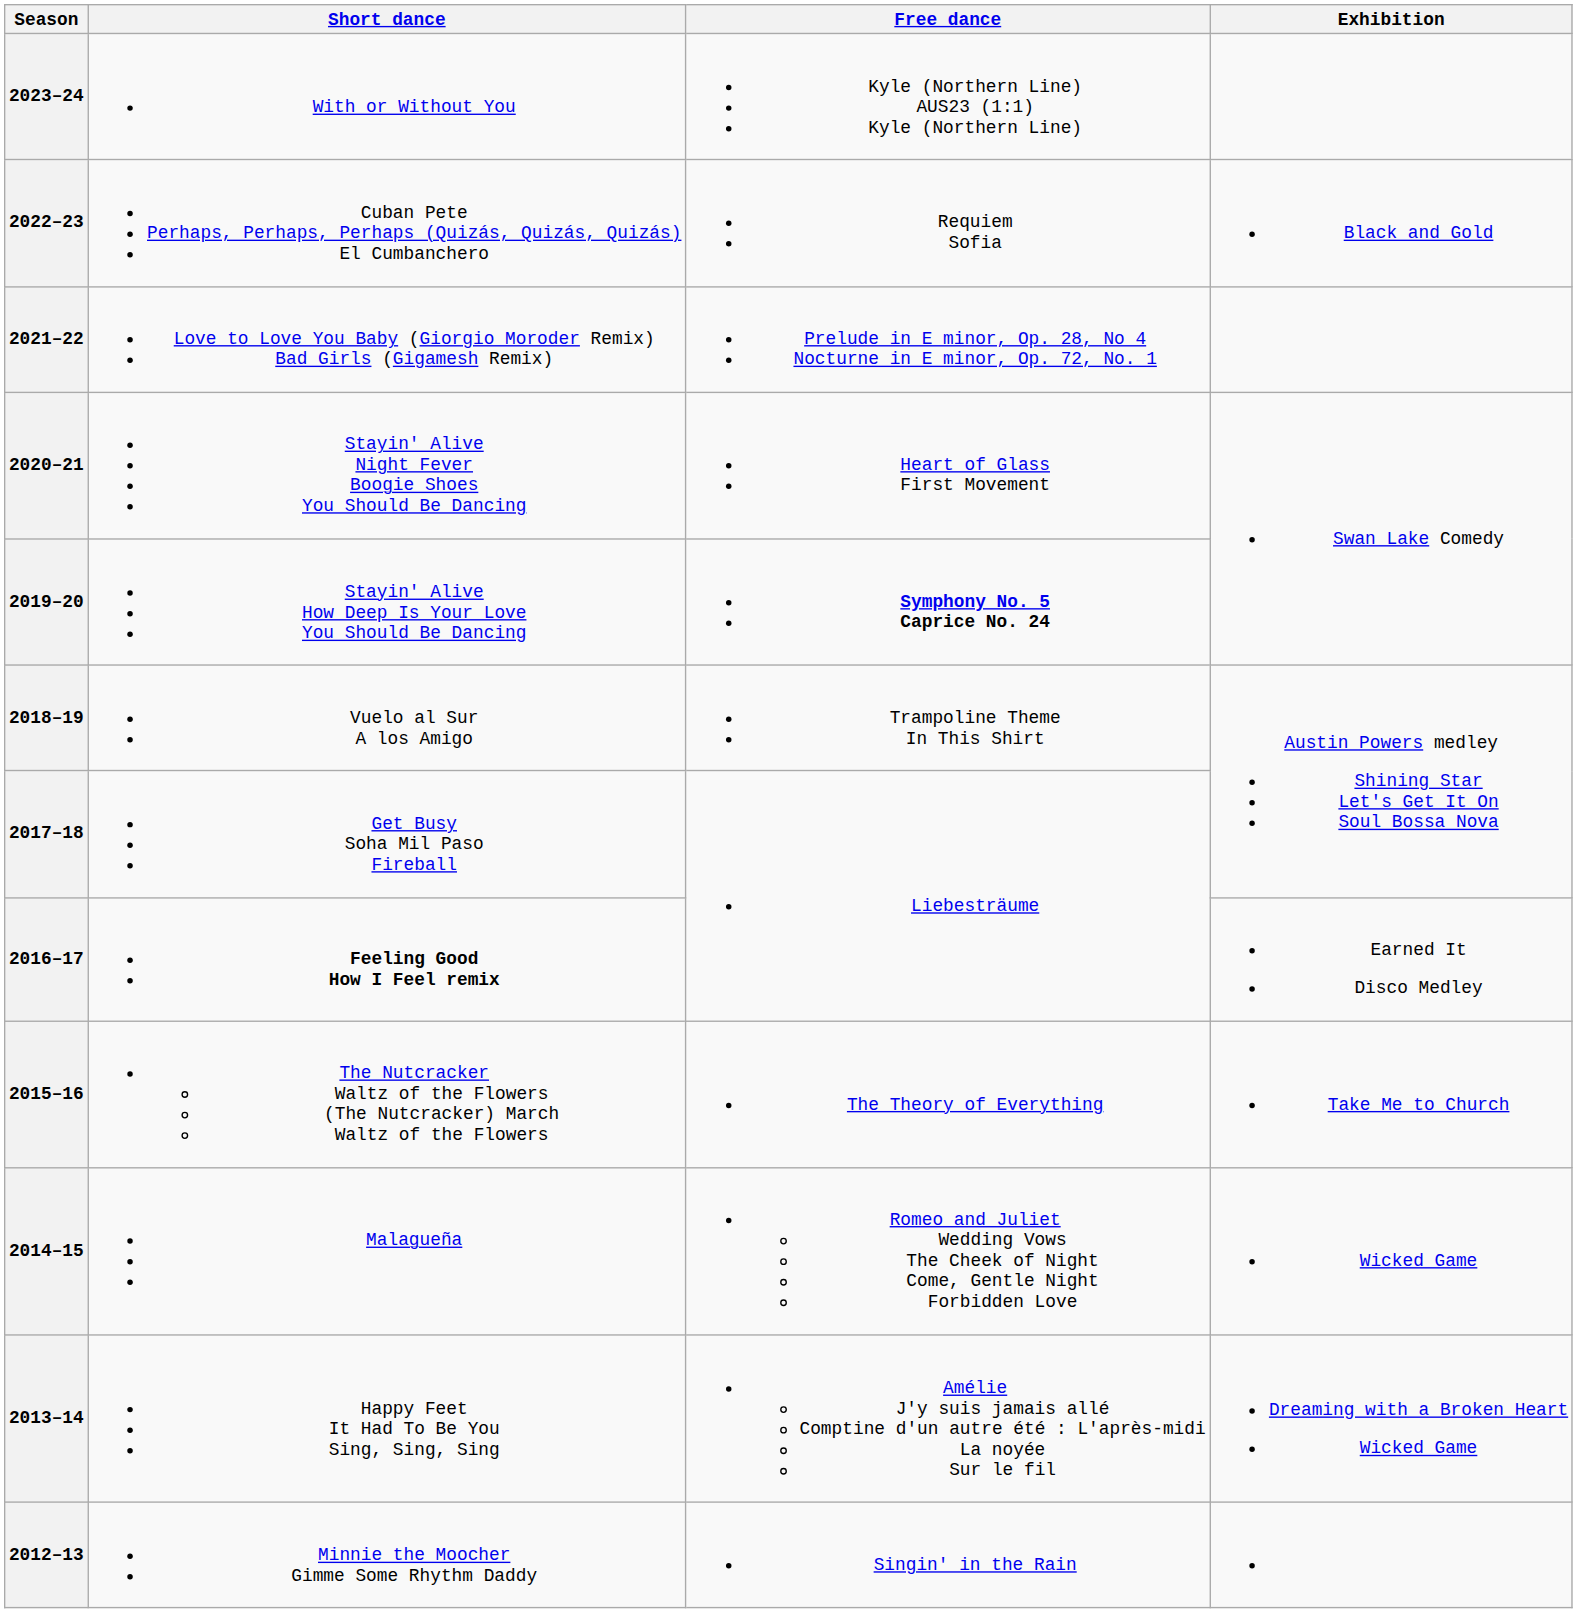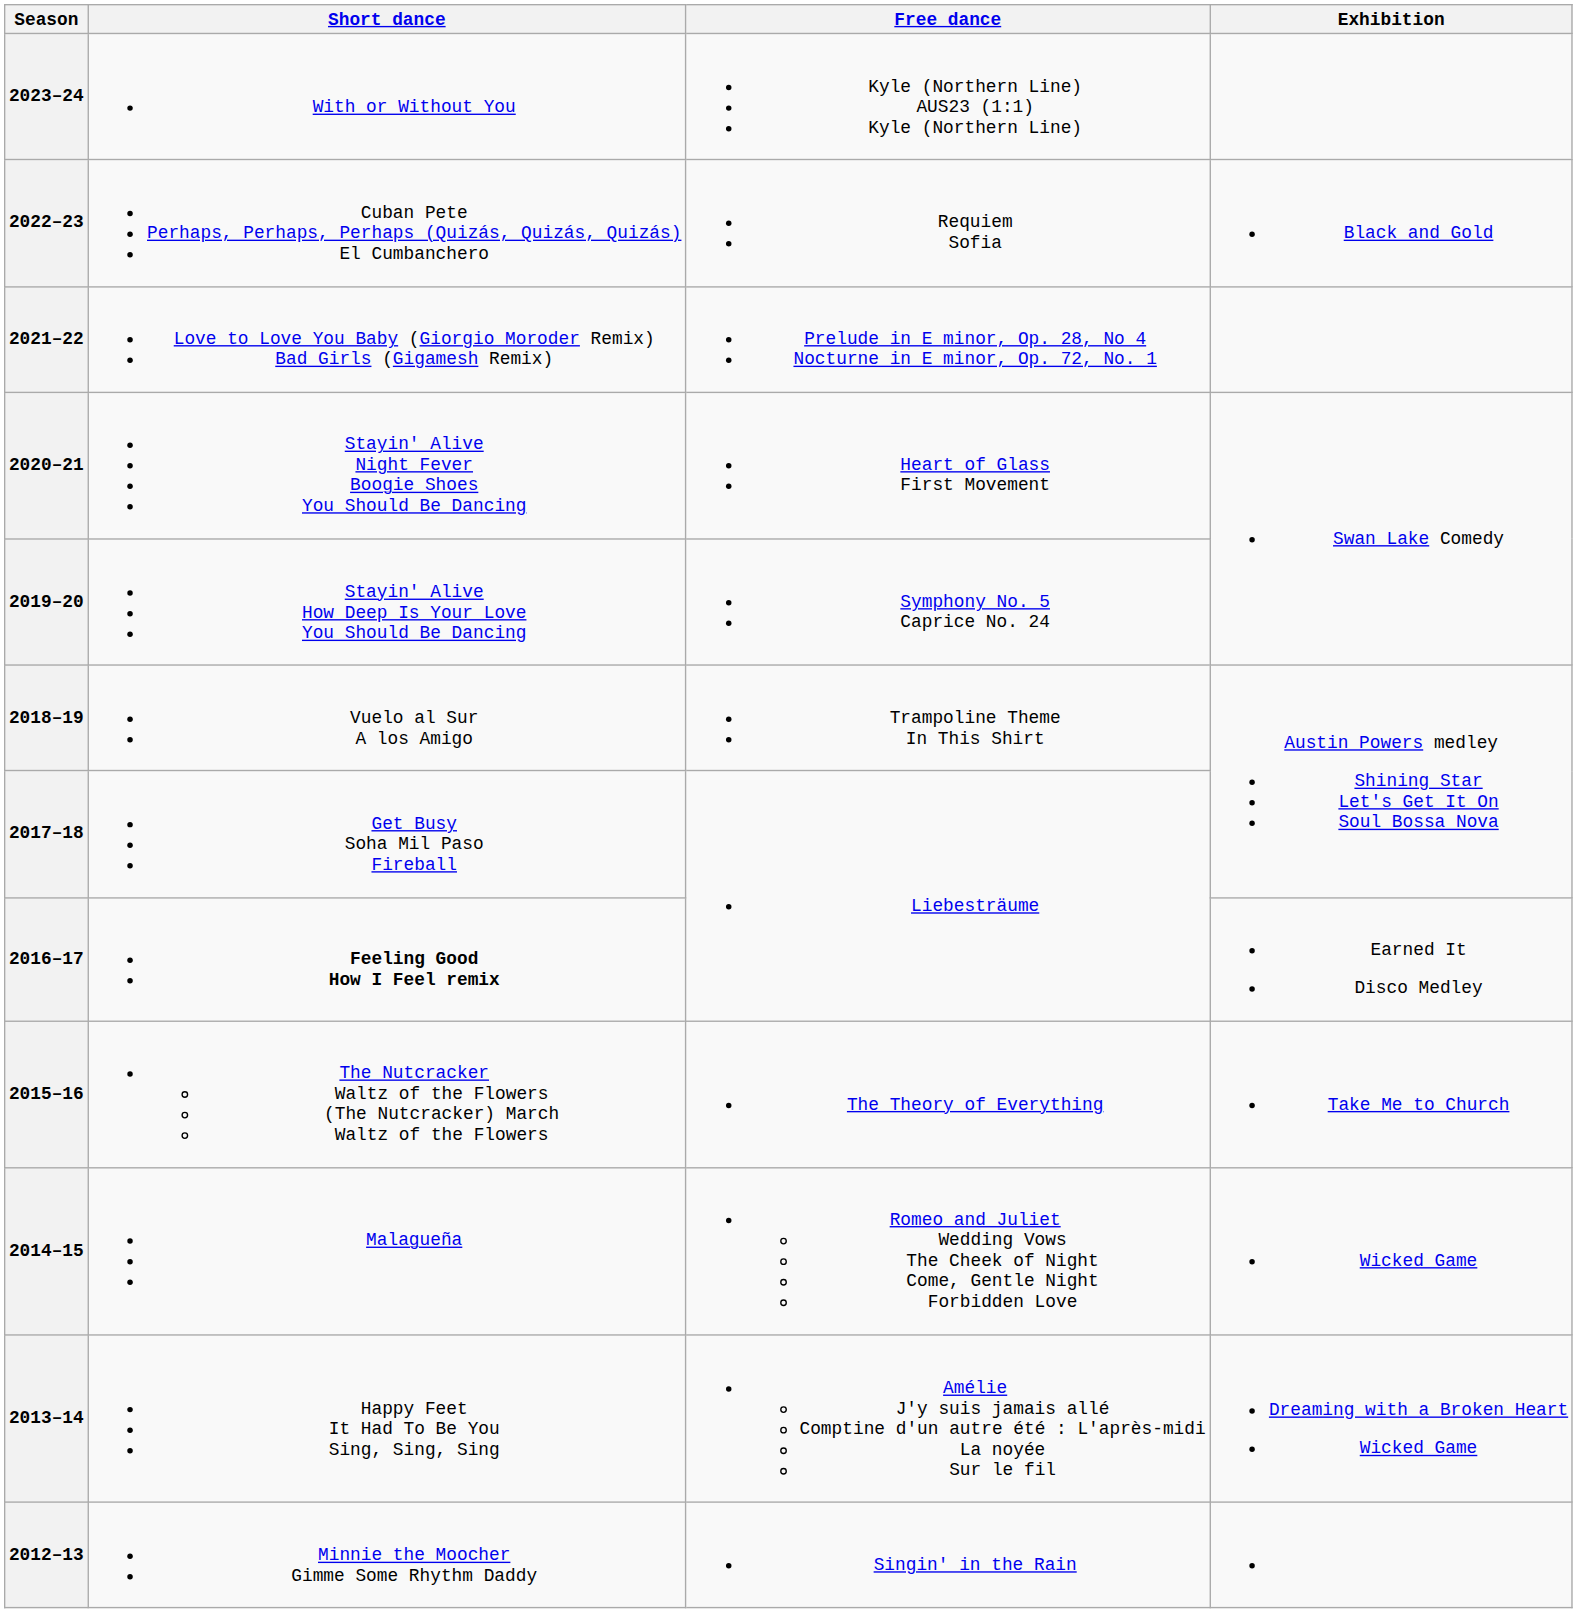2019–20 | Free dance: bold -> normal
